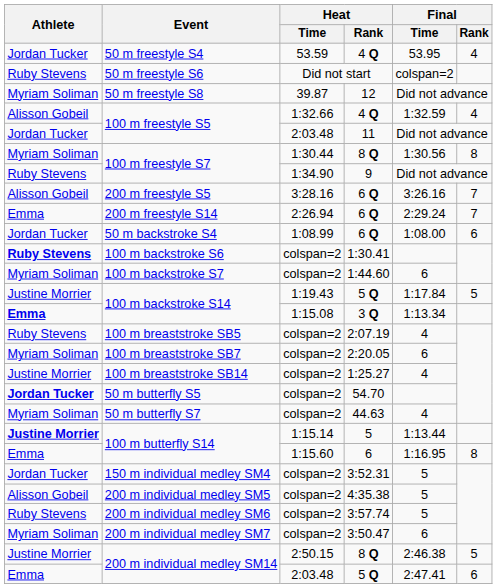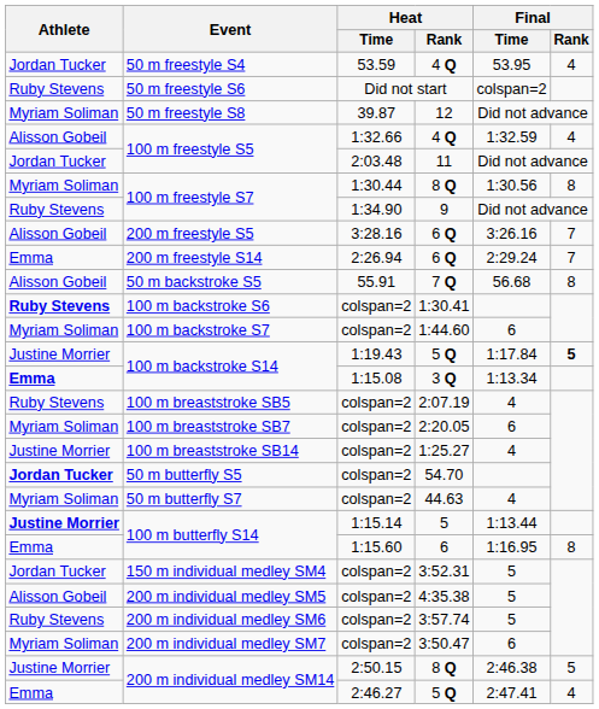- row: Jordan Tucker | 50 m backstroke S4 | 1:08.99 | 6 Q | 1:08.00 | 6
+ row: Alisson Gobeil | 50 m backstroke S5 | 55.91 | 7 Q | 56.68 | 8
100 m backstroke S14 / 5 Q | Final / Rank: normal -> bold
200 m individual medley SM14 / 5 Q | Heat / Time: 2:03.48 -> 2:46.27
200 m individual medley SM14 / 5 Q | Final / Rank: 6 -> 4
